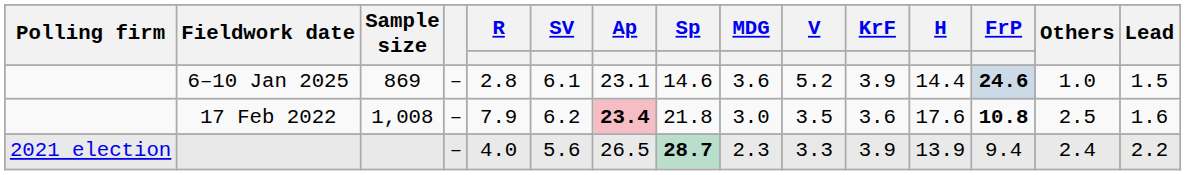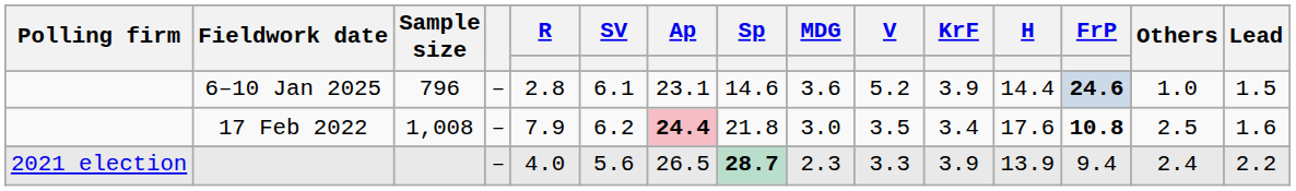6–10 Jan 2025 | Sample size: 869 -> 796
17 Feb 2022 | Ap: 23.4 -> 24.4
17 Feb 2022 | KrF: 3.6 -> 3.4
